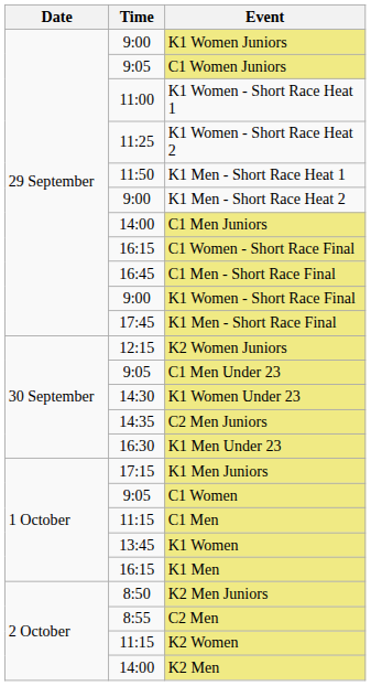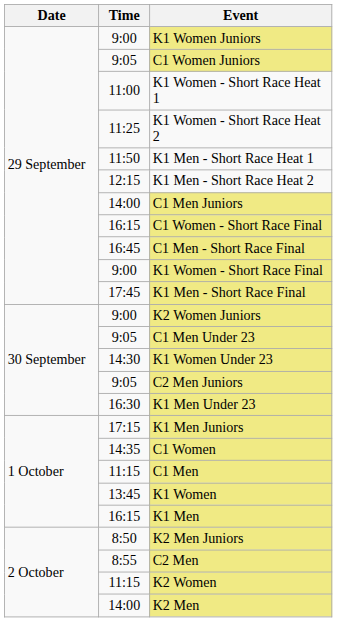K1 Men - Short Race Heat 2 | Time: 9:00 -> 12:15
K2 Women Juniors | Time: 12:15 -> 9:00
C2 Men Juniors | Time: 14:35 -> 9:05
C1 Women | Time: 9:05 -> 14:35
